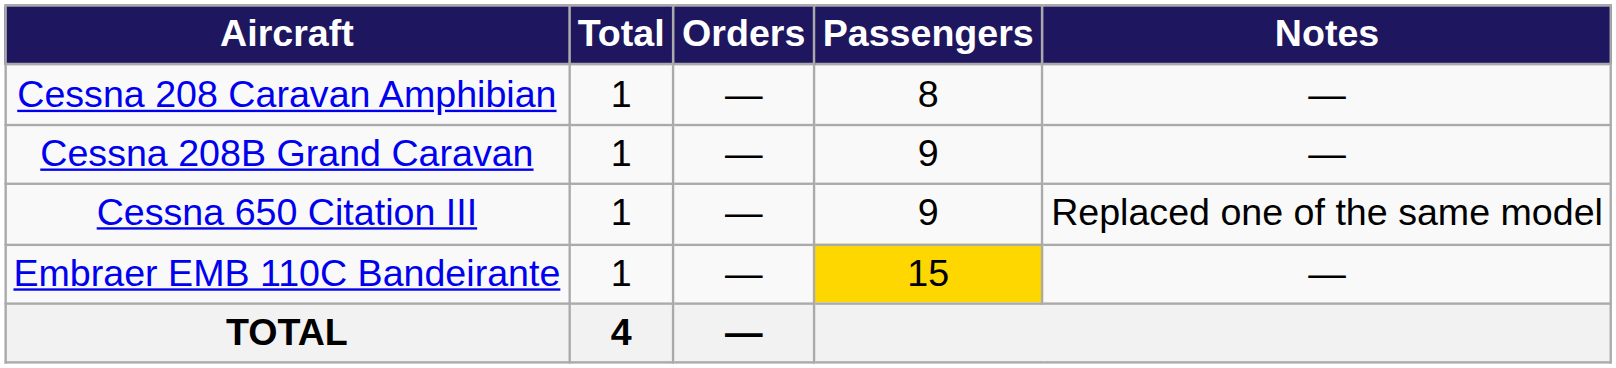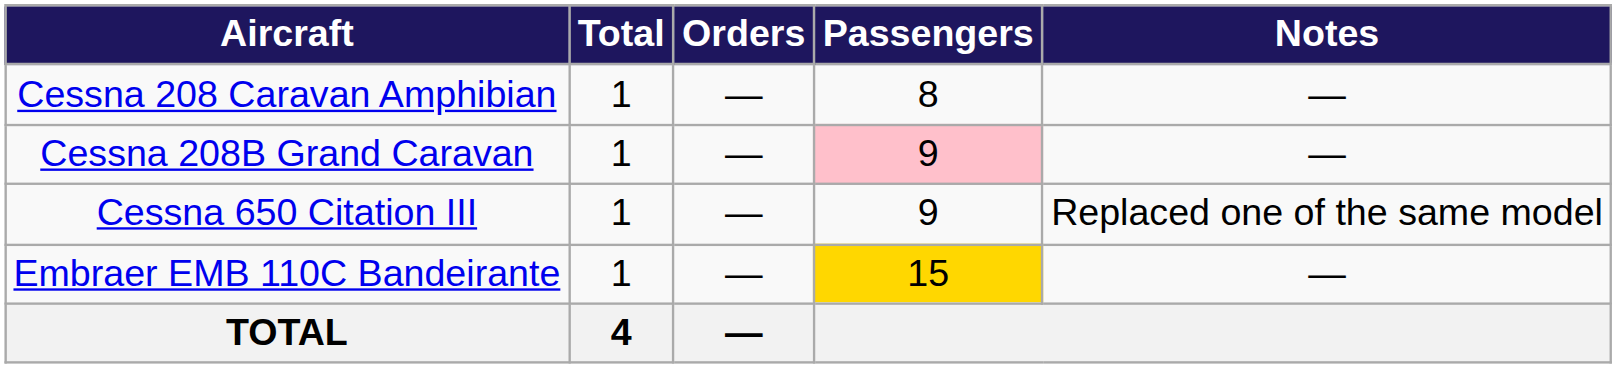Cessna 208B Grand Caravan | Passengers: no background -> pink background
